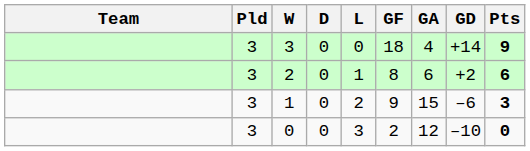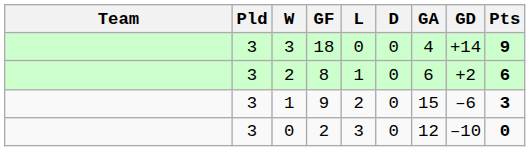columns swapped: D <-> GF
